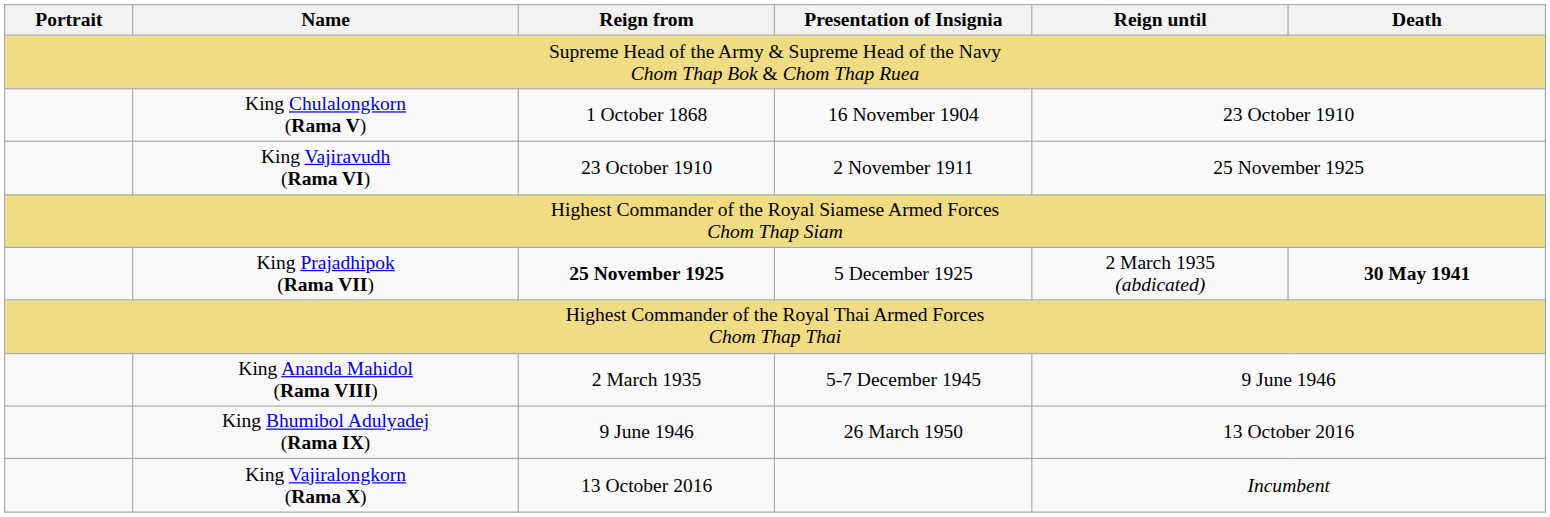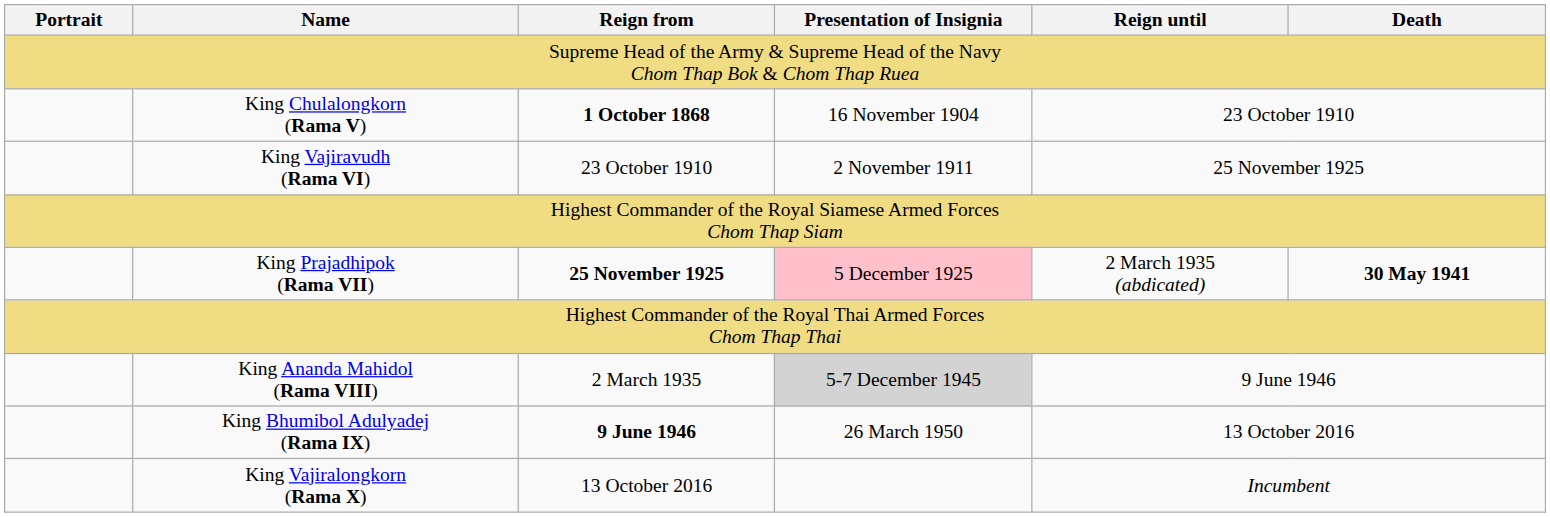King Chulalongkorn (Rama V) | Reign from: normal -> bold
King Prajadhipok (Rama VII) | Presentation of Insignia: no background -> pink background
King Ananda Mahidol (Rama VIII) | Presentation of Insignia: no background -> lightgrey background
King Bhumibol Adulyadej (Rama IX) | Reign from: normal -> bold
